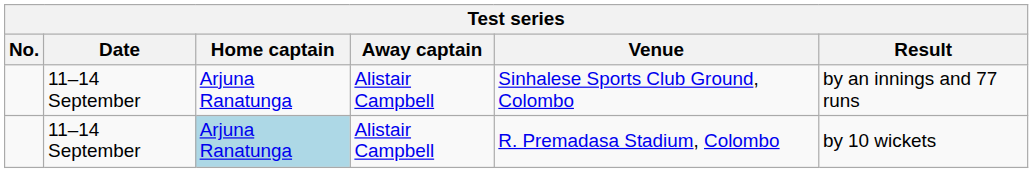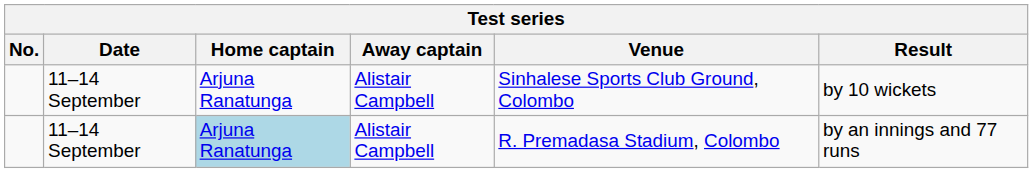row 3 | Result: by an innings and 77 runs -> by 10 wickets
row 4 | Result: by 10 wickets -> by an innings and 77 runs
